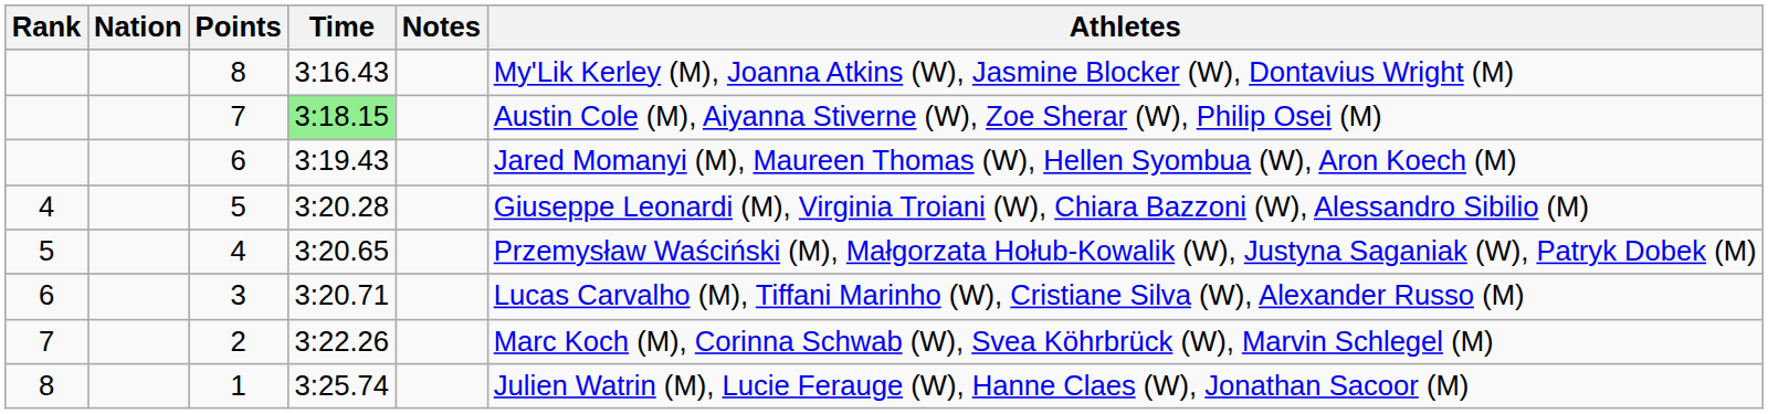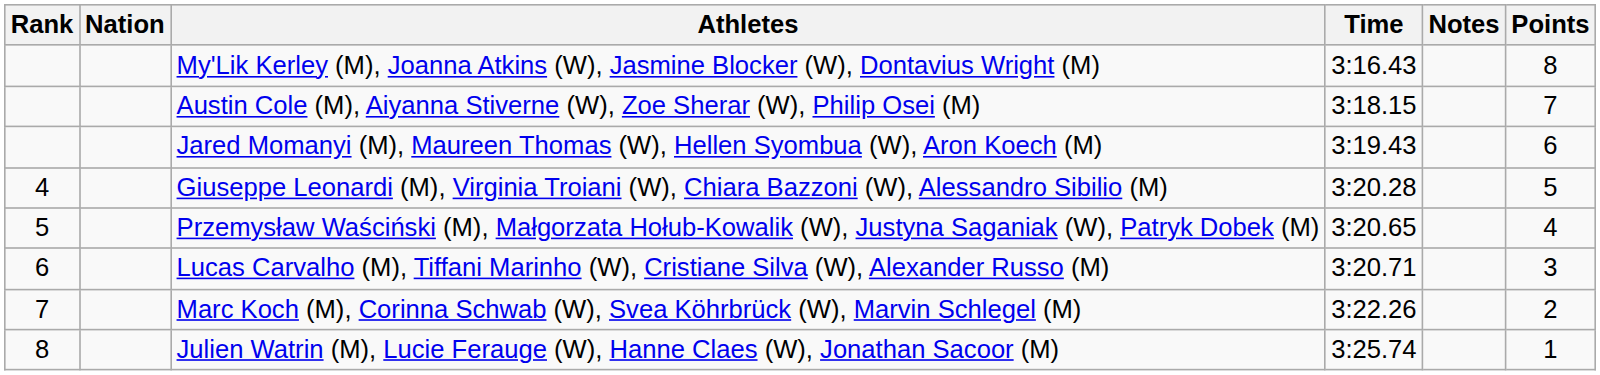columns swapped: Athletes <-> Points
row 3 | Time: lightgreen background -> no background
